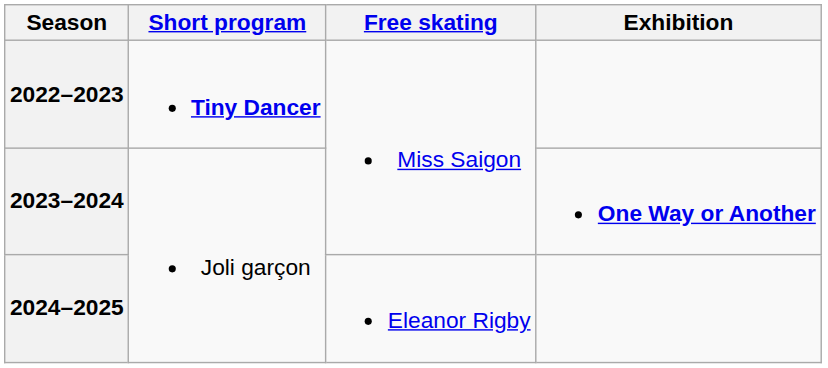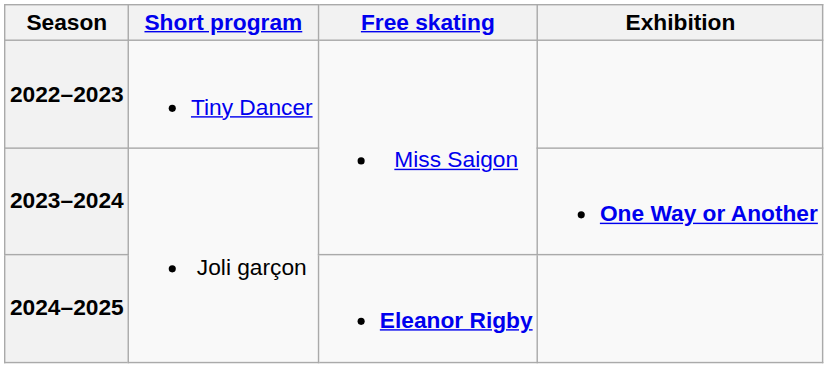2022–2023 | Short program: bold -> normal
2024–2025 | Free skating: normal -> bold
